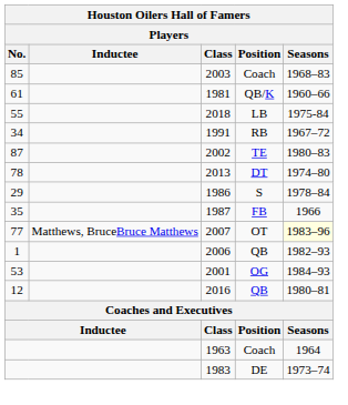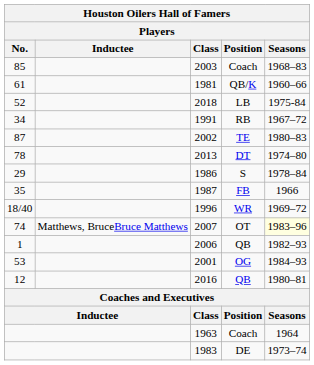2018 | No.: 55 -> 52
+ row: 18/40 | 1996 | WR | 1969–72
2007 | No.: 77 -> 74
